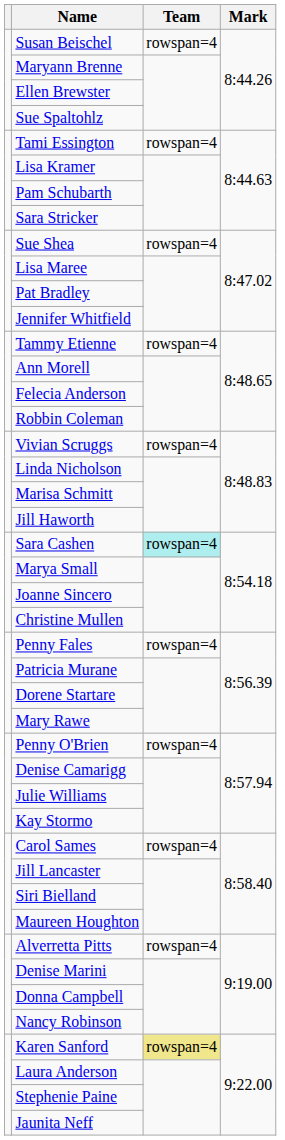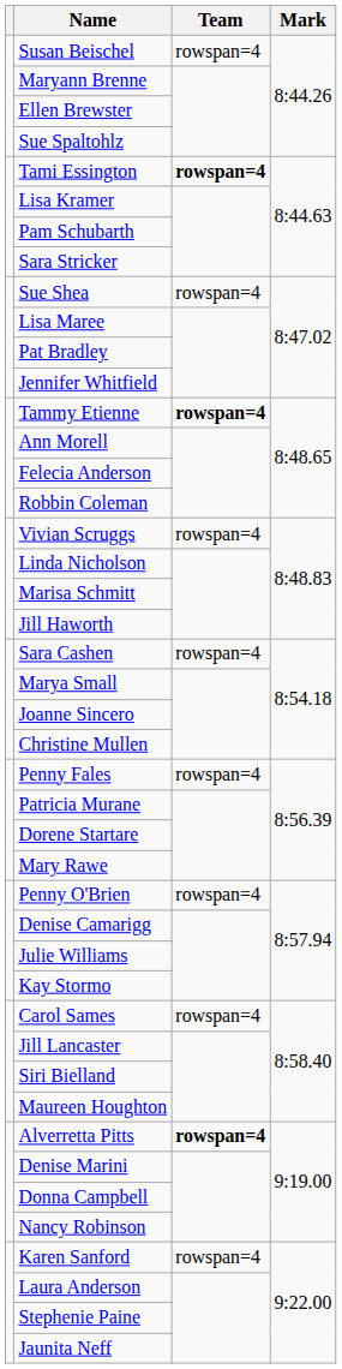Tami Essington | Team: normal -> bold
Tammy Etienne | Team: normal -> bold
Sara Cashen | Team: paleturquoise background -> no background
Alverretta Pitts | Team: normal -> bold
Karen Sanford | Team: khaki background -> no background
